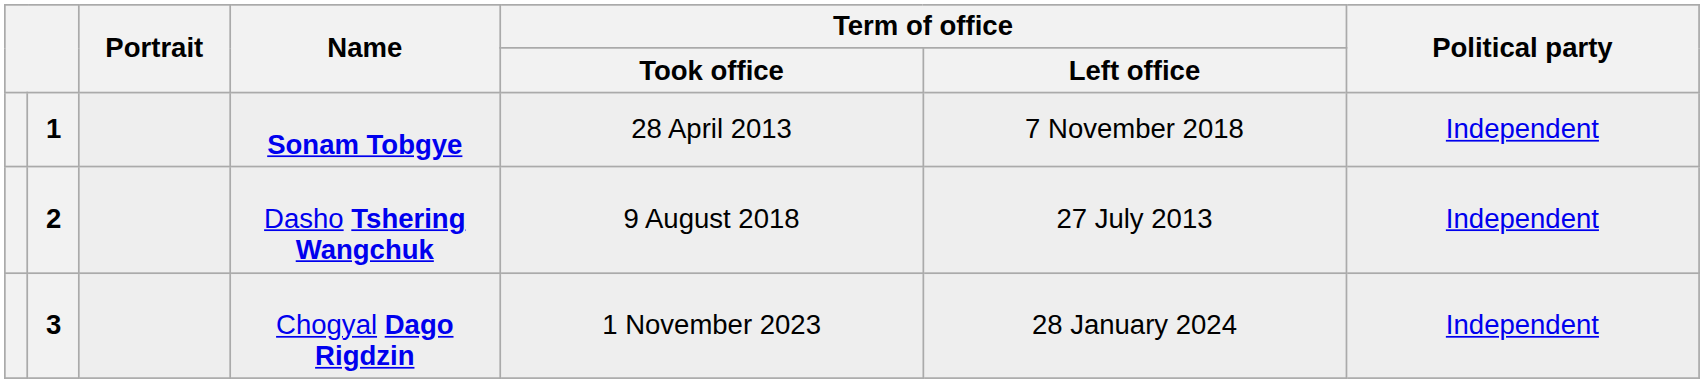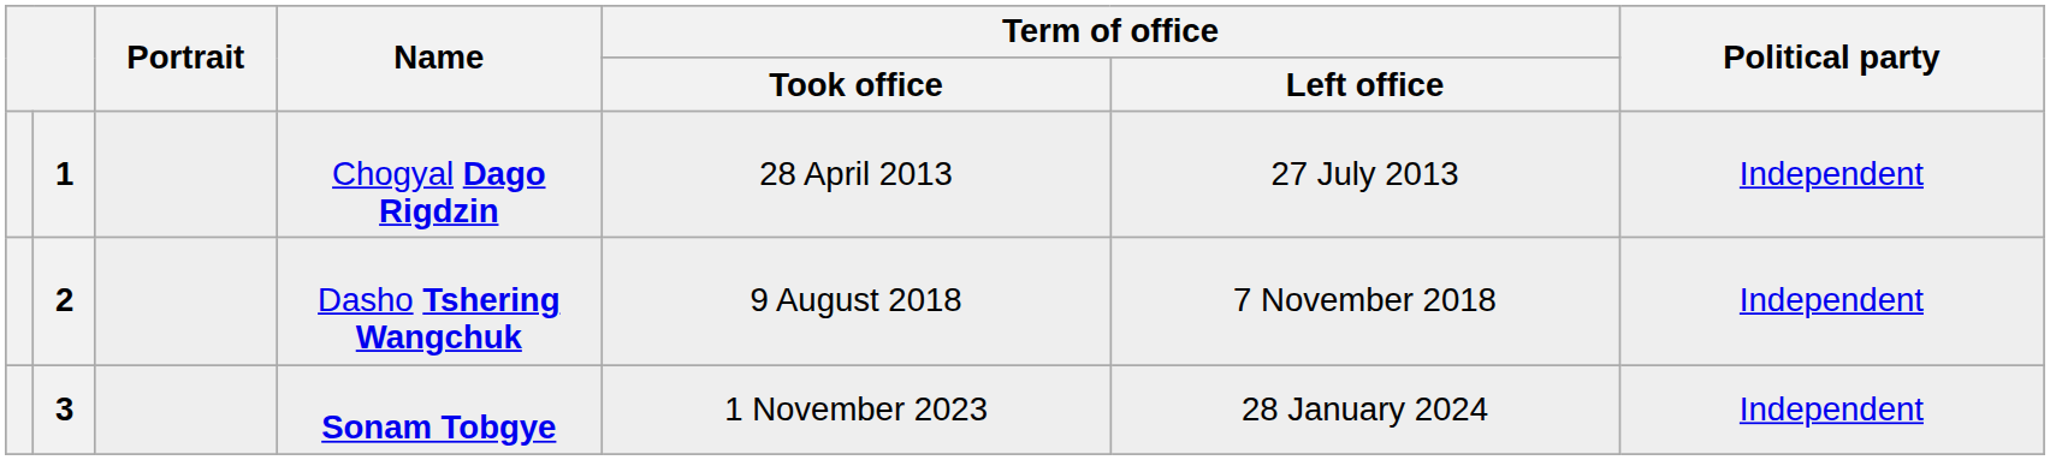1 | Name: Sonam Tobgye -> Chogyal Dago Rigdzin
1 | Term of office / Left office: 7 November 2018 -> 27 July 2013
2 | Term of office / Left office: 27 July 2013 -> 7 November 2018
3 | Name: Chogyal Dago Rigdzin -> Sonam Tobgye
